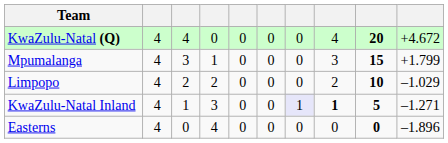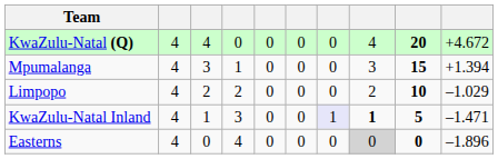Mpumalanga | column 10: +1.799 -> +1.394
KwaZulu-Natal Inland | column 10: –1.271 -> –1.471
Easterns | column 8: no background -> lightgrey background
